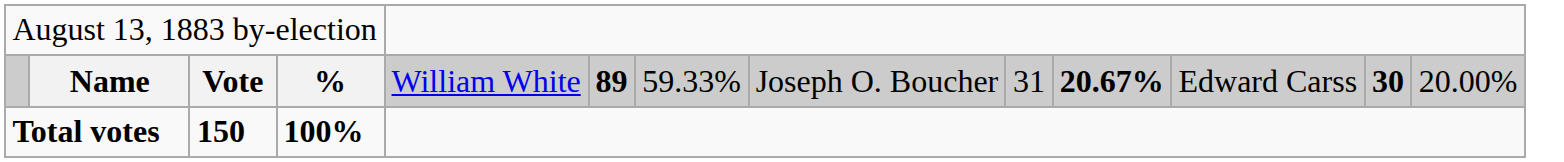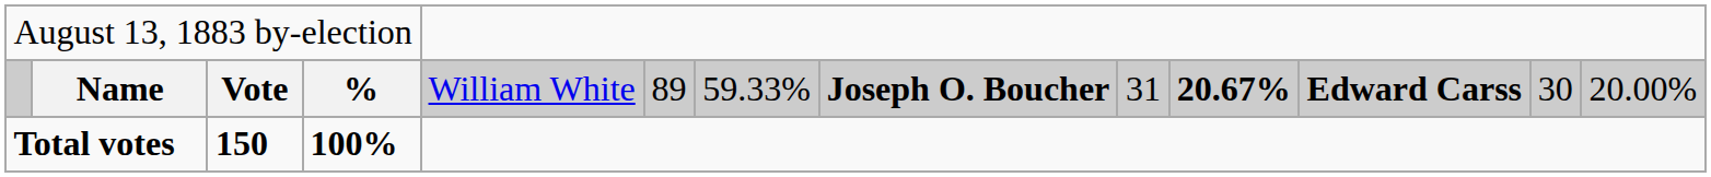row 2 | column 6: bold -> normal
row 2 | column 8: normal -> bold
row 2 | column 11: normal -> bold
row 2 | column 12: bold -> normal
